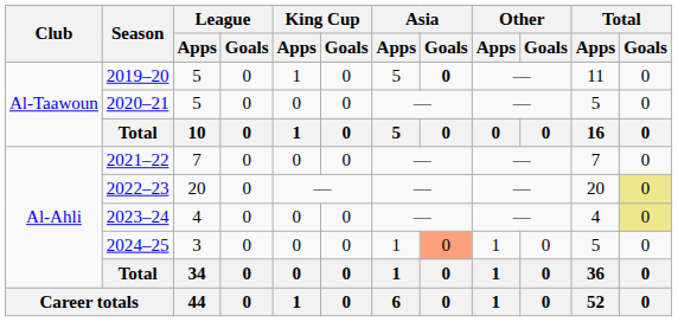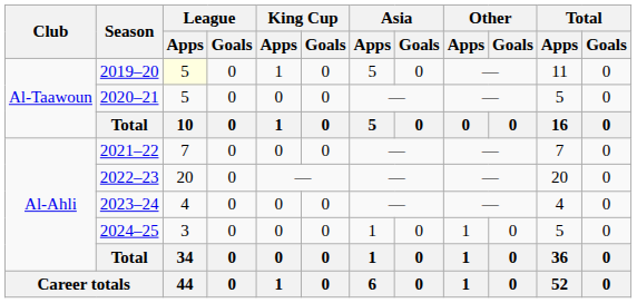2019–20 | League / Apps: no background -> lightyellow background
2019–20 | Asia / Goals: bold -> normal
2022–23 | Total / Goals: khaki background -> no background
2023–24 | Total / Goals: khaki background -> no background
2024–25 | Asia / Goals: lightsalmon background -> no background
